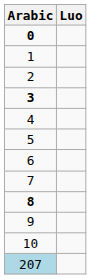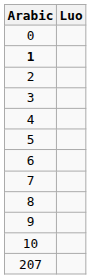0 | Arabic: bold -> normal
1 | Arabic: normal -> bold
3 | Arabic: bold -> normal
8 | Arabic: bold -> normal
207 | Arabic: lightblue background -> no background
